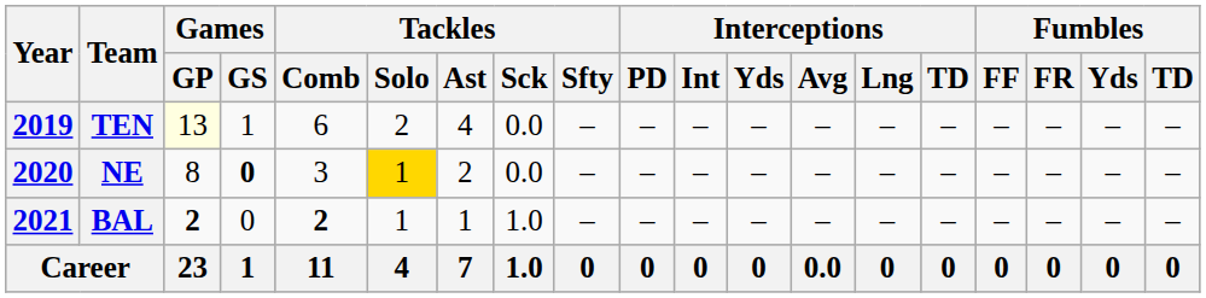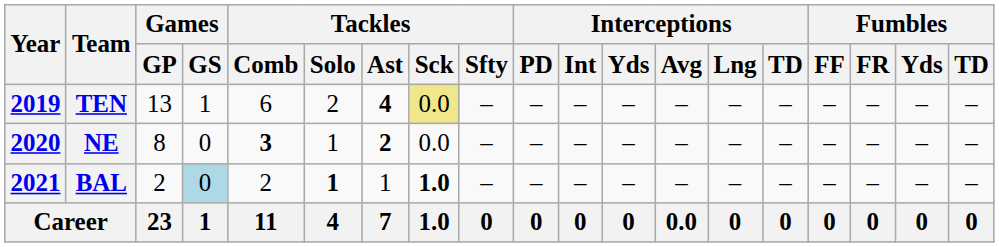TEN | Games / GP: lightyellow background -> no background
TEN | Tackles / Ast: normal -> bold
TEN | Tackles / Sck: no background -> khaki background
NE | Games / GS: bold -> normal
NE | Tackles / Comb: normal -> bold
NE | Tackles / Solo: gold background -> no background
NE | Tackles / Ast: normal -> bold
BAL | Games / GP: bold -> normal
BAL | Games / GS: no background -> lightblue background
BAL | Tackles / Comb: bold -> normal
BAL | Tackles / Solo: normal -> bold
BAL | Tackles / Sck: normal -> bold
